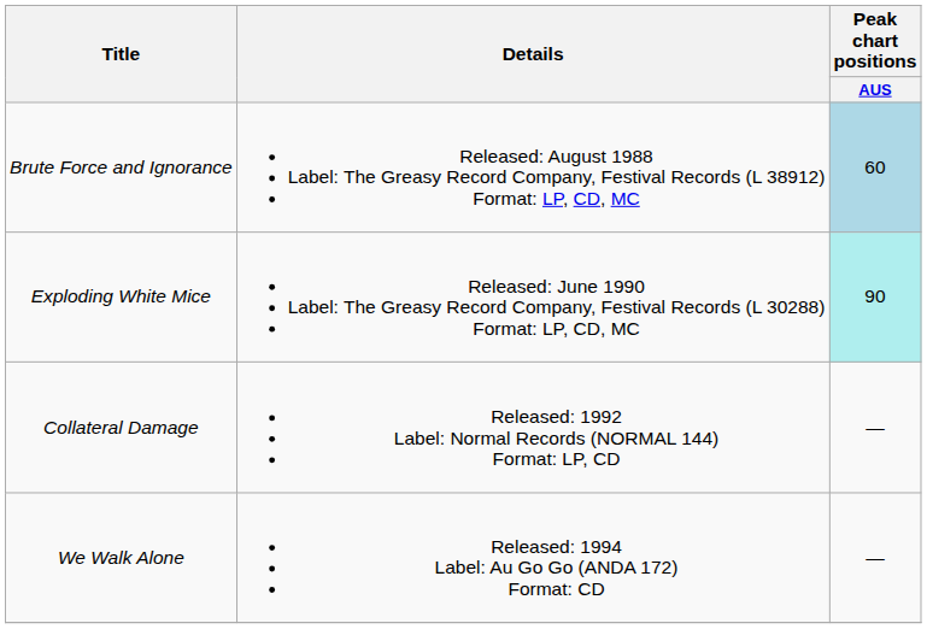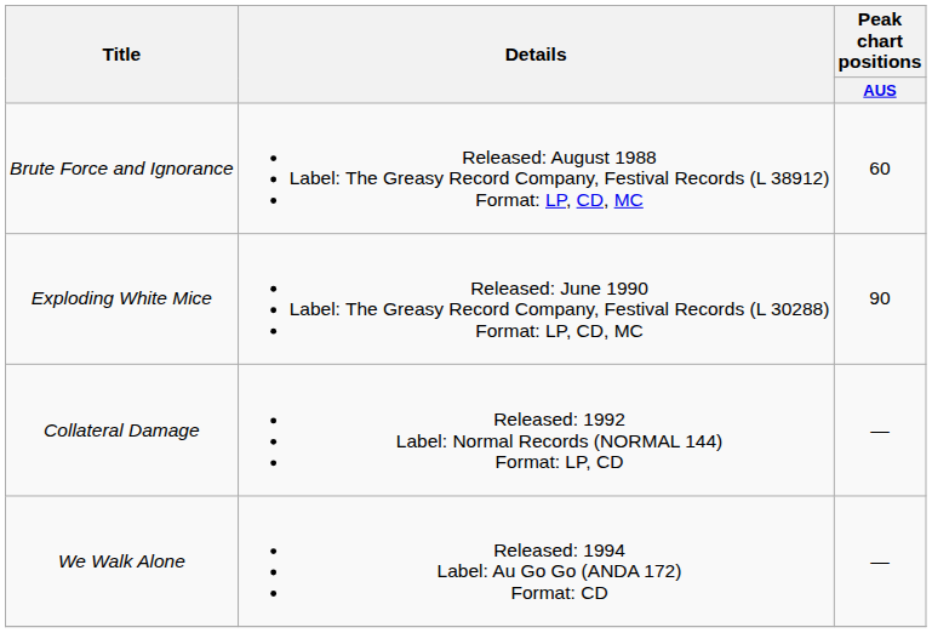Brute Force and Ignorance | Peak chart positions / AUS: lightblue background -> no background
Exploding White Mice | Peak chart positions / AUS: paleturquoise background -> no background
